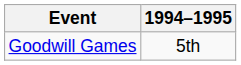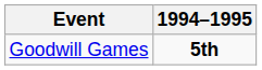Goodwill Games | 1994–1995: normal -> bold
